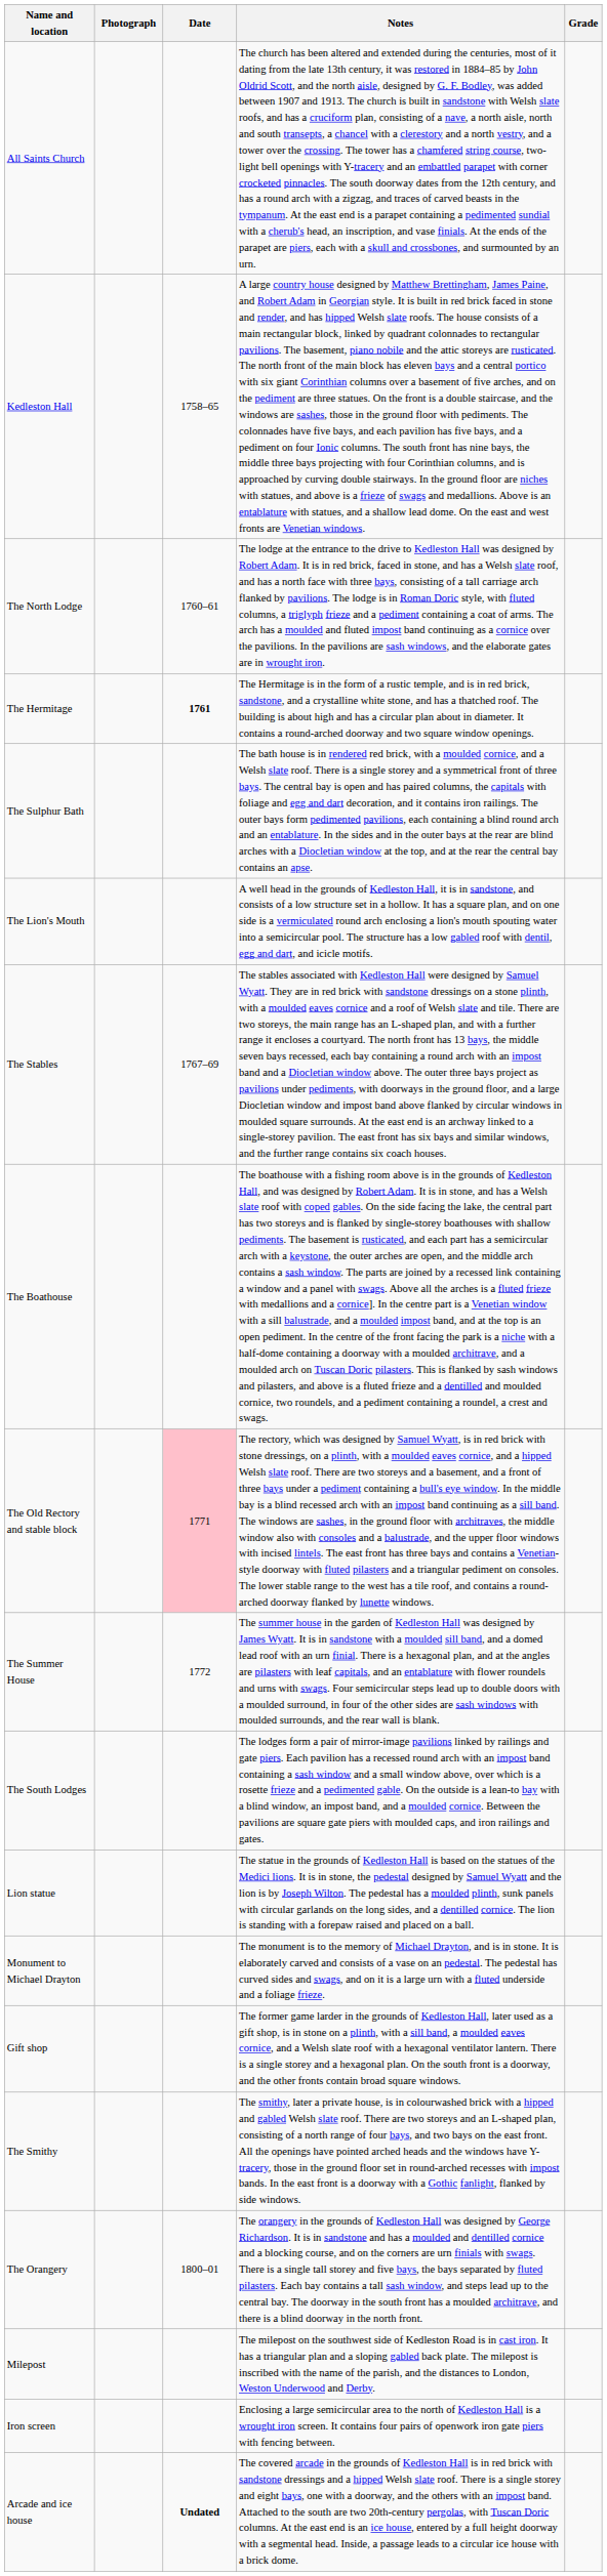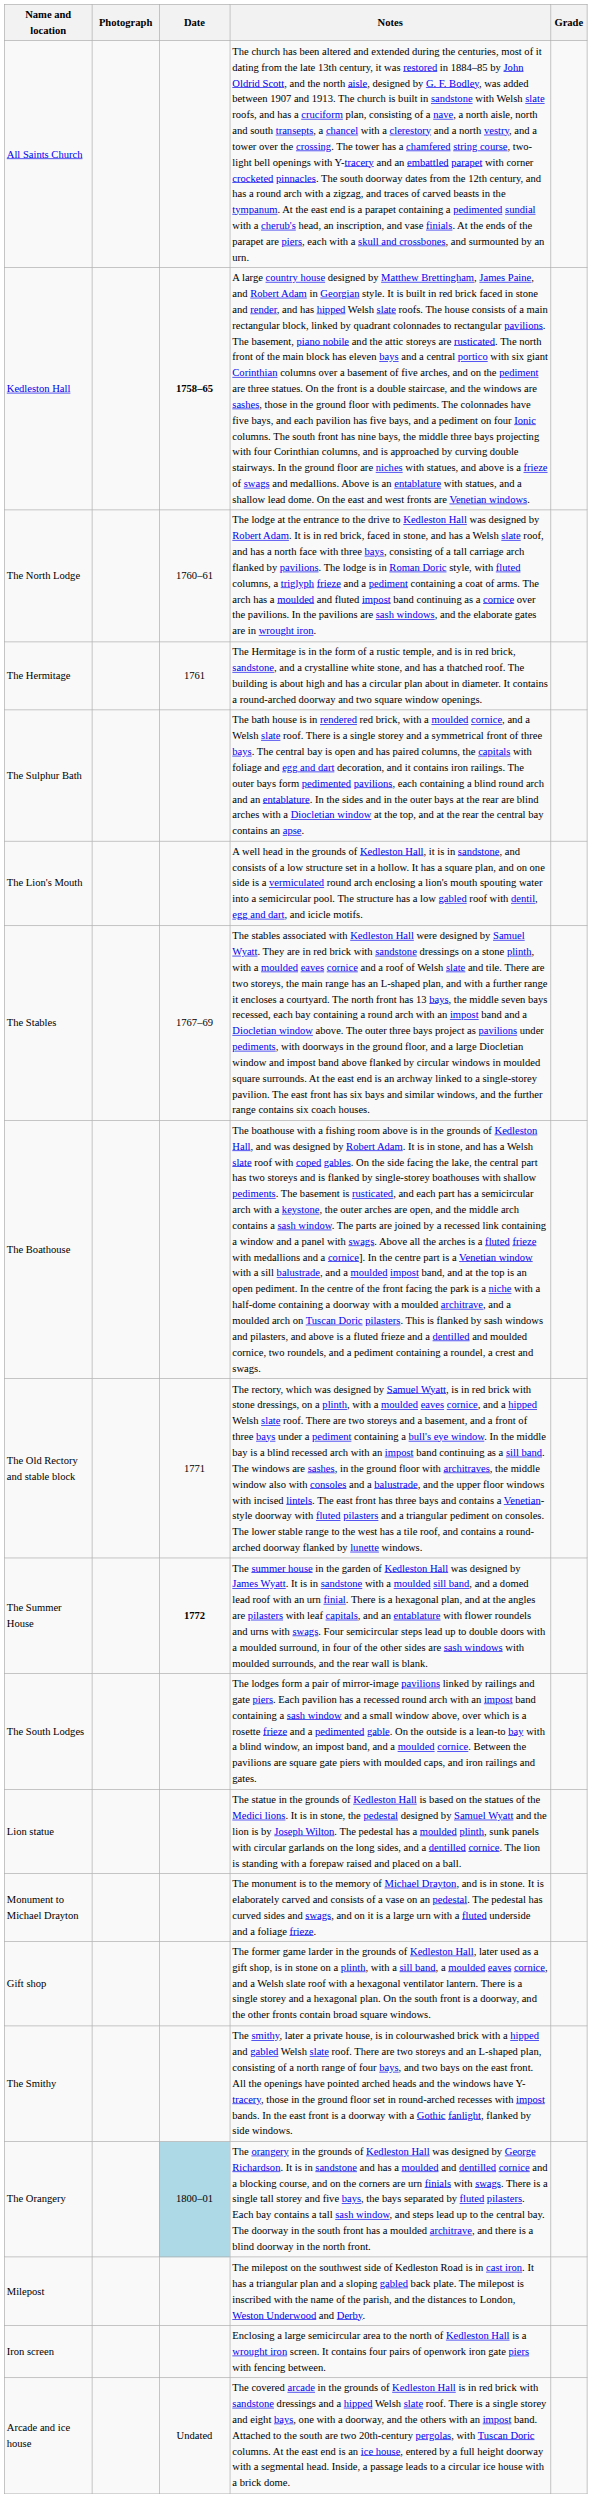Kedleston Hall | Date: normal -> bold
The Hermitage | Date: bold -> normal
The Old Rectory and stable block | Date: pink background -> no background
The Summer House | Date: normal -> bold
The Orangery | Date: no background -> lightblue background
Arcade and ice house | Date: bold -> normal
